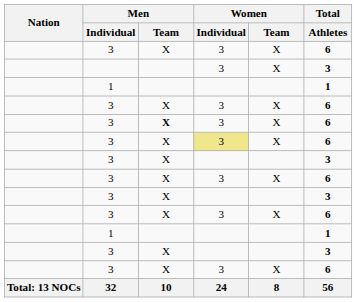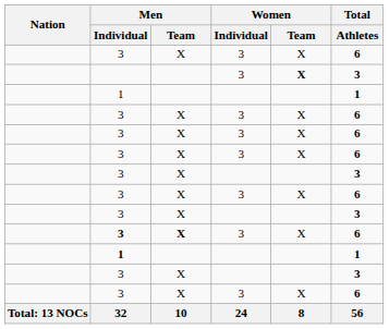row 4 | Women / Team: normal -> bold
row 7 | Men / Team: bold -> normal
row 8 | Women / Individual: khaki background -> no background
row 12 | Men / Individual: normal -> bold
row 12 | Men / Team: normal -> bold
row 13 | Men / Individual: normal -> bold
